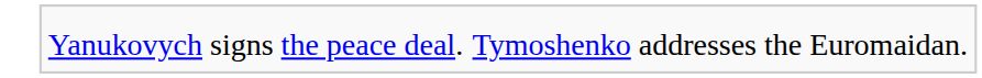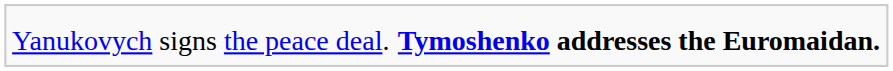Yanukovych signs the peace deal. | column 2: normal -> bold
